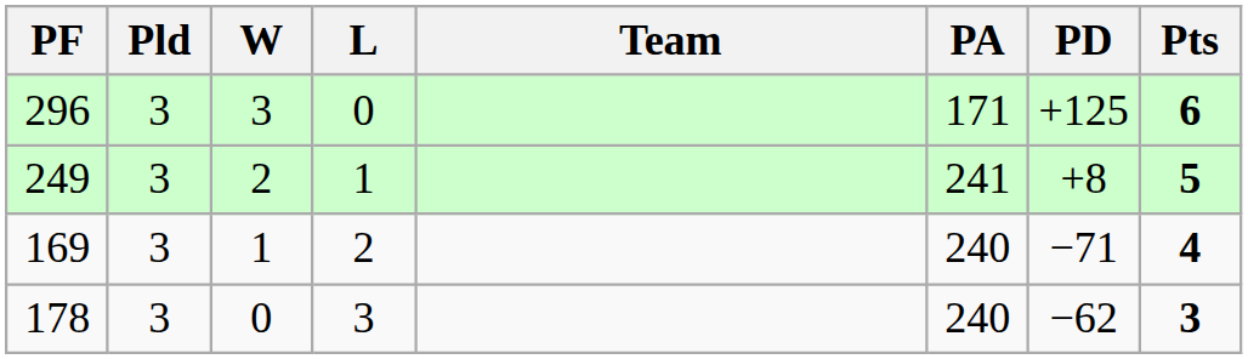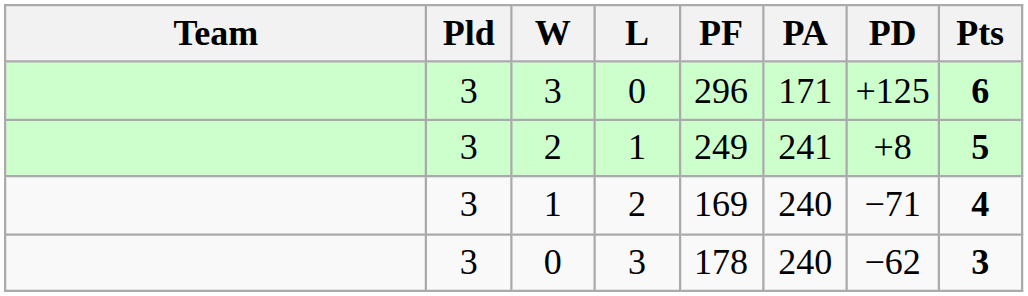columns swapped: Team <-> PF
